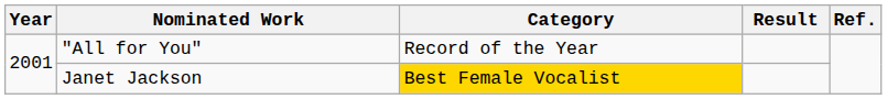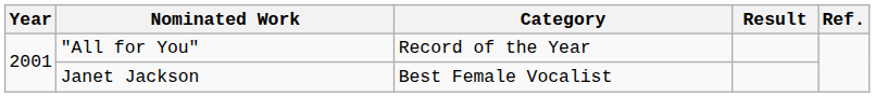Janet Jackson | Category: gold background -> no background
